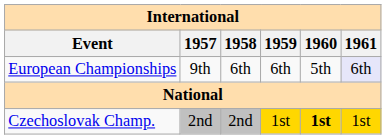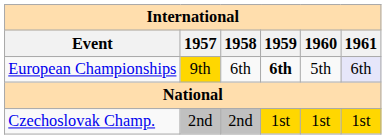European Championships | 1957: no background -> gold background
European Championships | 1959: normal -> bold
Czechoslovak Champ. | 1960: bold -> normal
